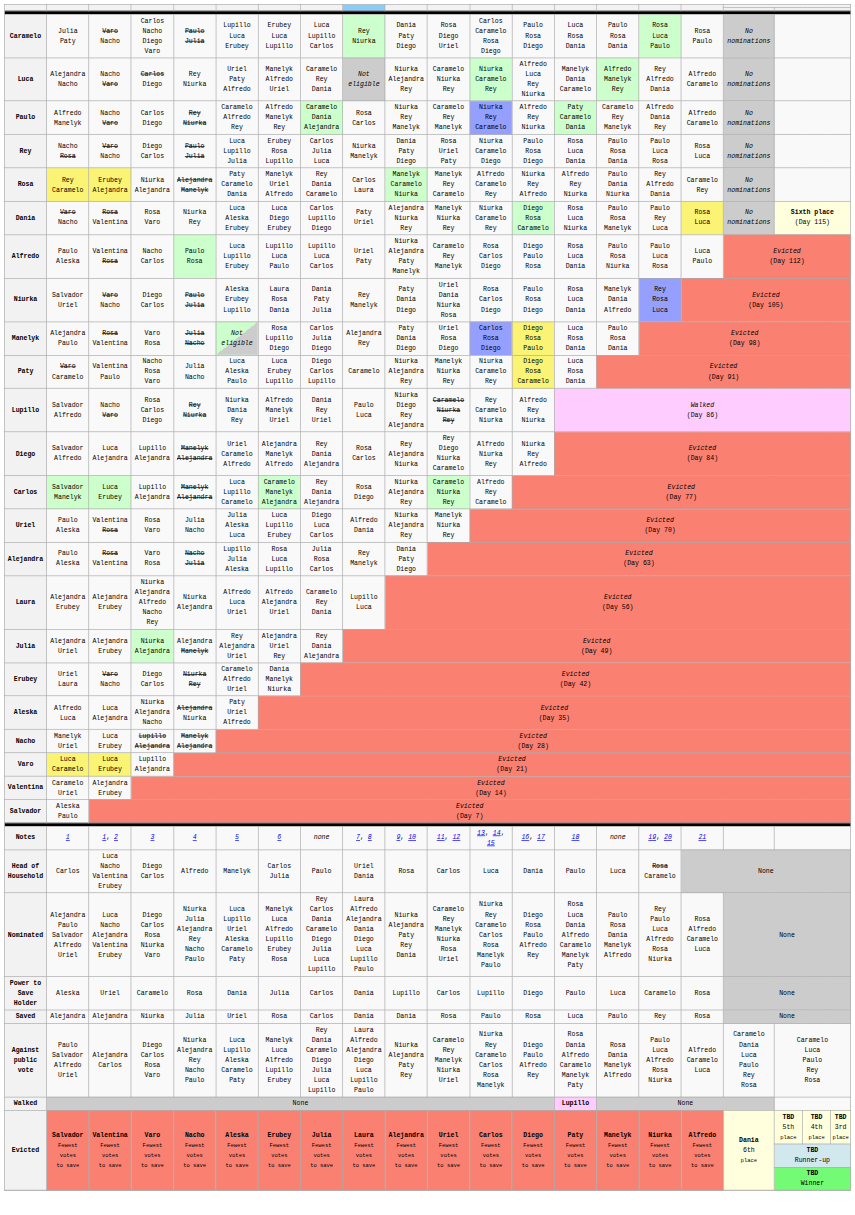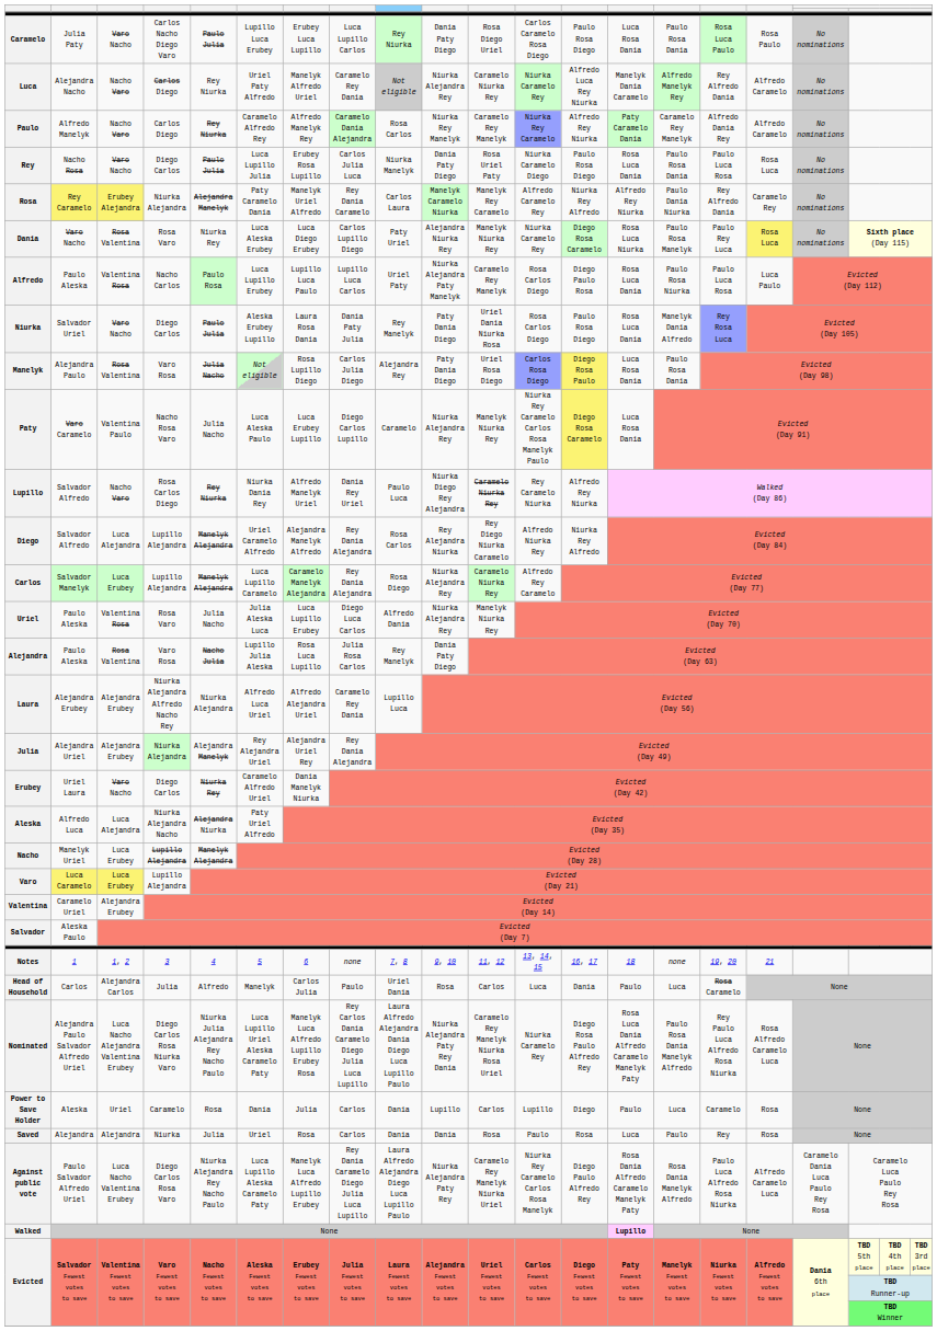Paty | column 12: Niurka Caramelo Rey -> Niurka Rey Caramelo Carlos Rosa Manelyk Paulo
Head of Household | column 3: Luca Nacho Valentina Erubey -> Alejandra Carlos
Head of Household | column 4: Diego Carlos -> Julia
Nominated | column 12: Niurka Rey Caramelo Carlos Rosa Manelyk Paulo -> Niurka Caramelo Rey
Against public vote | column 3: Alejandra Carlos -> Luca Nacho Valentina Erubey
